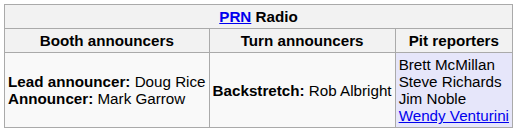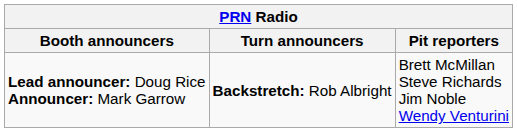Lead announcer: Doug Rice Announcer: Mark Garrow | Pit reporters: lavender background -> no background
